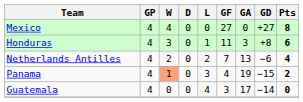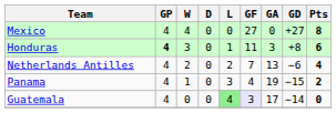Honduras | GP: normal -> bold
Panama | W: lightsalmon background -> no background
Guatemala | L: no background -> lightgreen background
Guatemala | GF: no background -> lavender background
